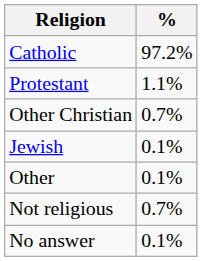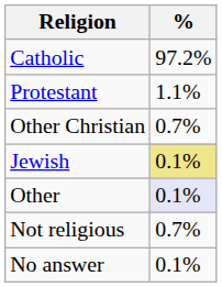Jewish | %: no background -> khaki background
Other | %: no background -> lavender background
